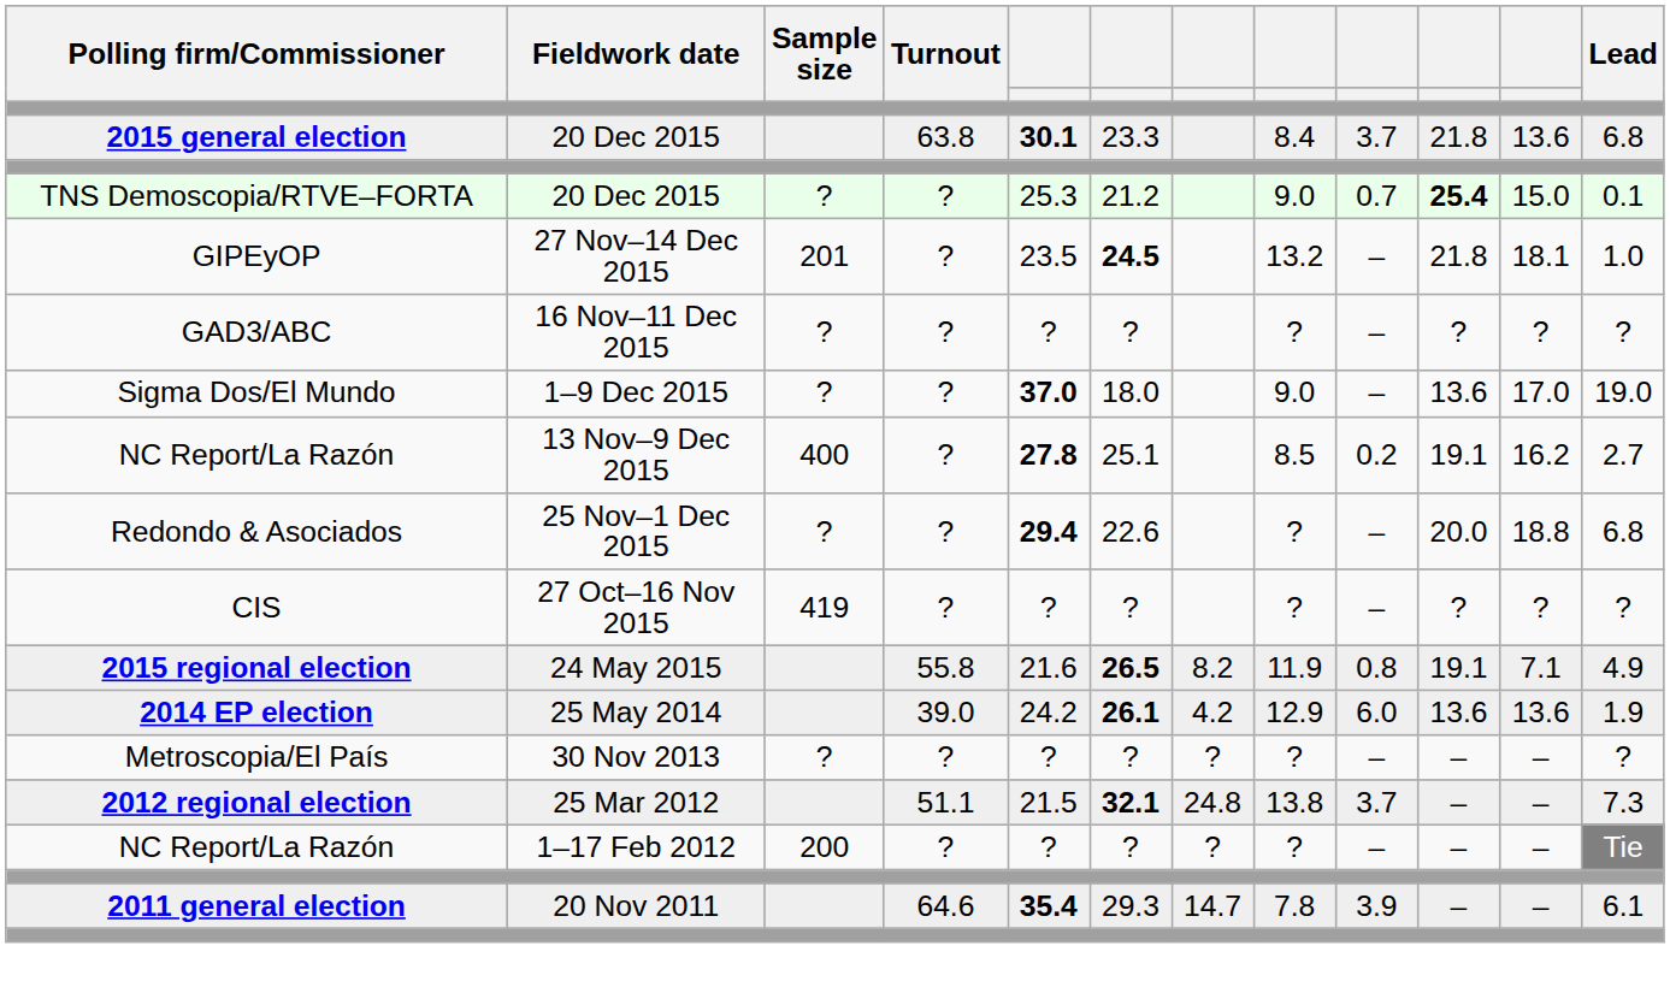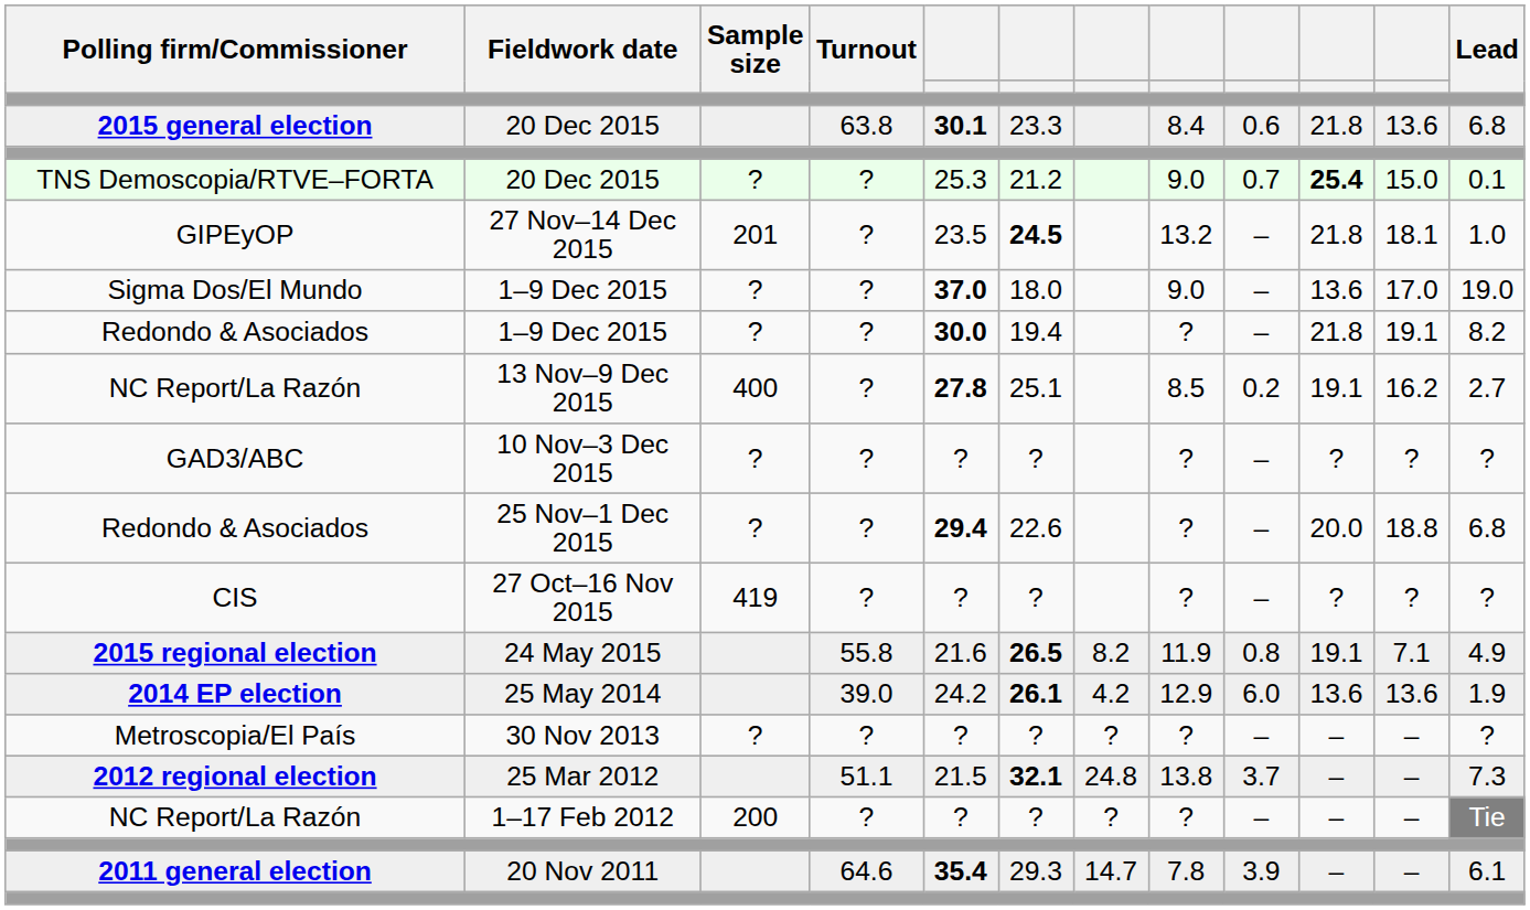2015 general election / 20 Dec 2015 | column 9: 3.7 -> 0.6
- row: GAD3/ABC | 16 Nov–11 Dec 2015 | ? | ? | ? | ? | ? | – | ? | ? | ?
+ row: Redondo & Asociados | 1–9 Dec 2015 | ? | ? | 30.0 | 19.4 | ? | – | 21.8 | 19.1 | 8.2
+ row: GAD3/ABC | 10 Nov–3 Dec 2015 | ? | ? | ? | ? | ? | – | ? | ? | ?
